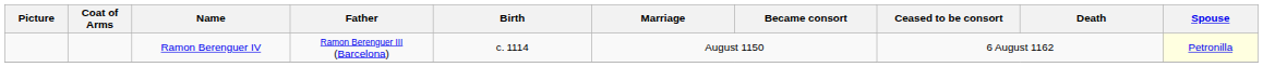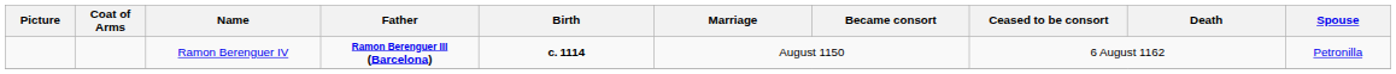Ramon Berenguer IV | Father: normal -> bold
Ramon Berenguer IV | Birth: normal -> bold
Ramon Berenguer IV | Spouse: lightyellow background -> no background
